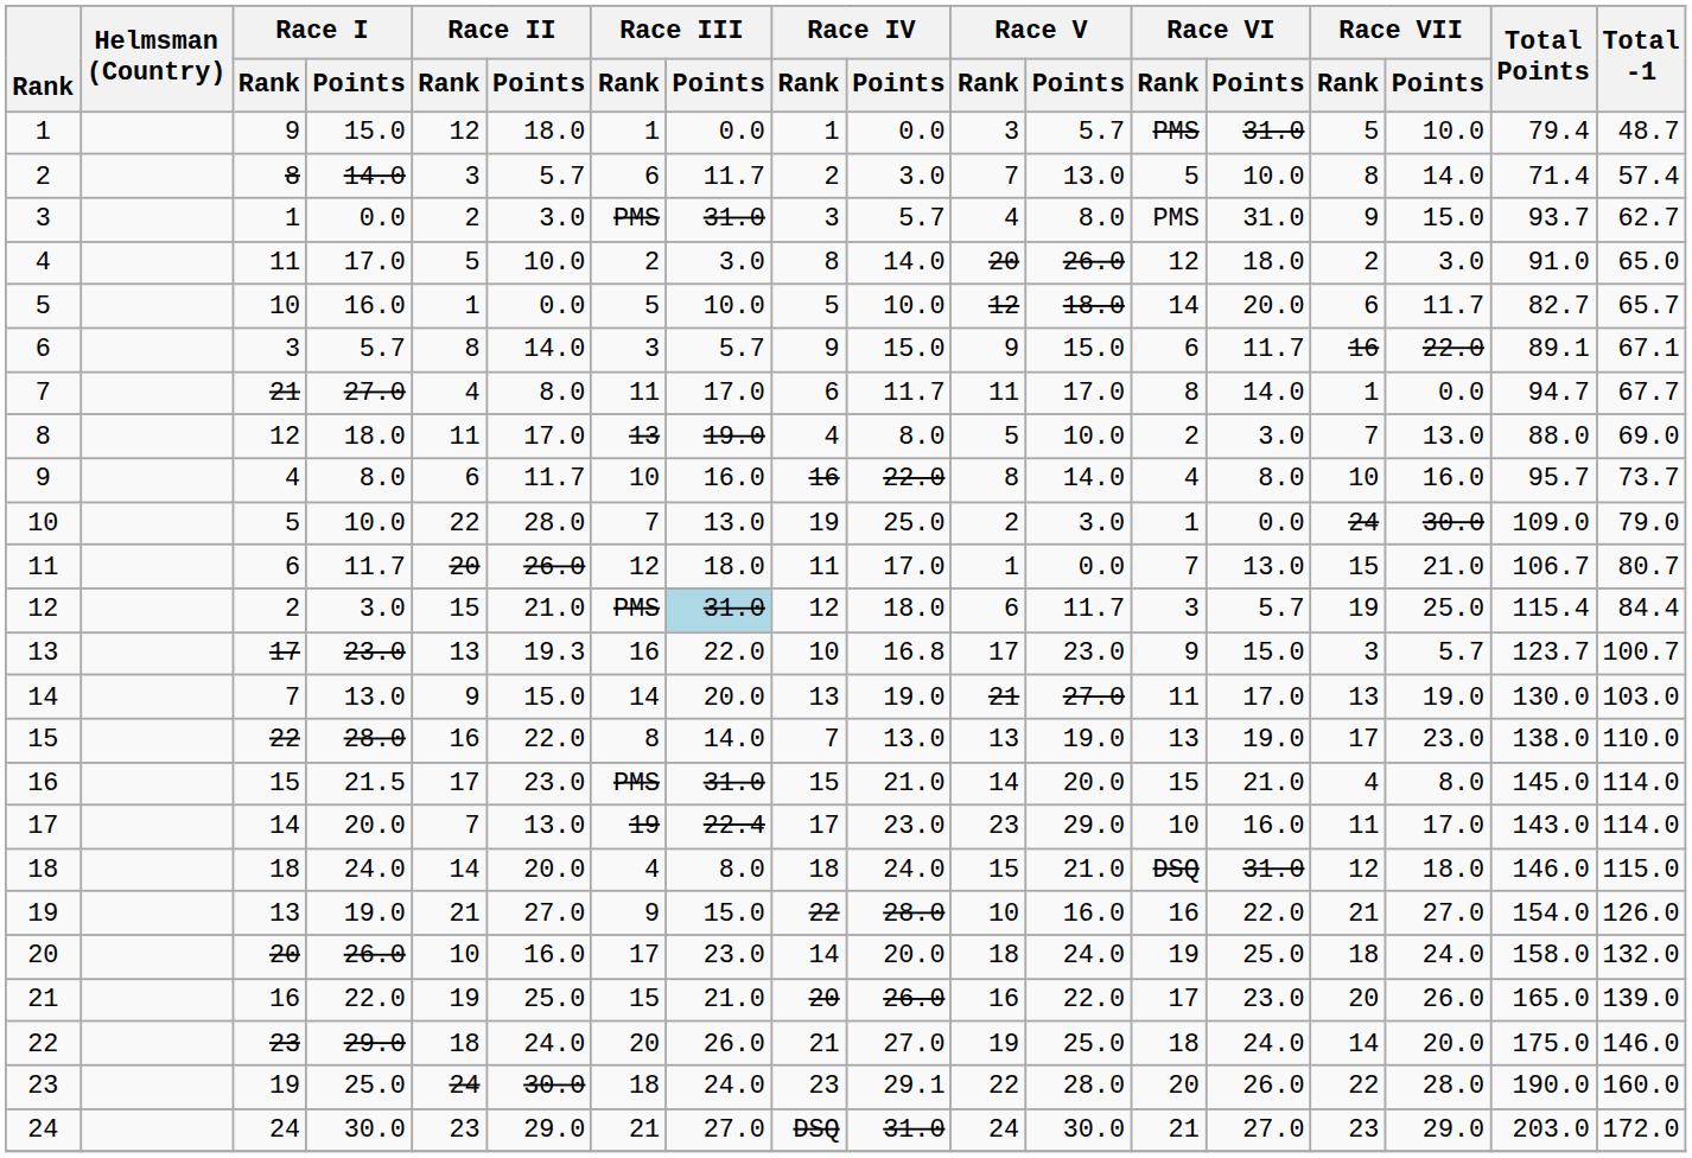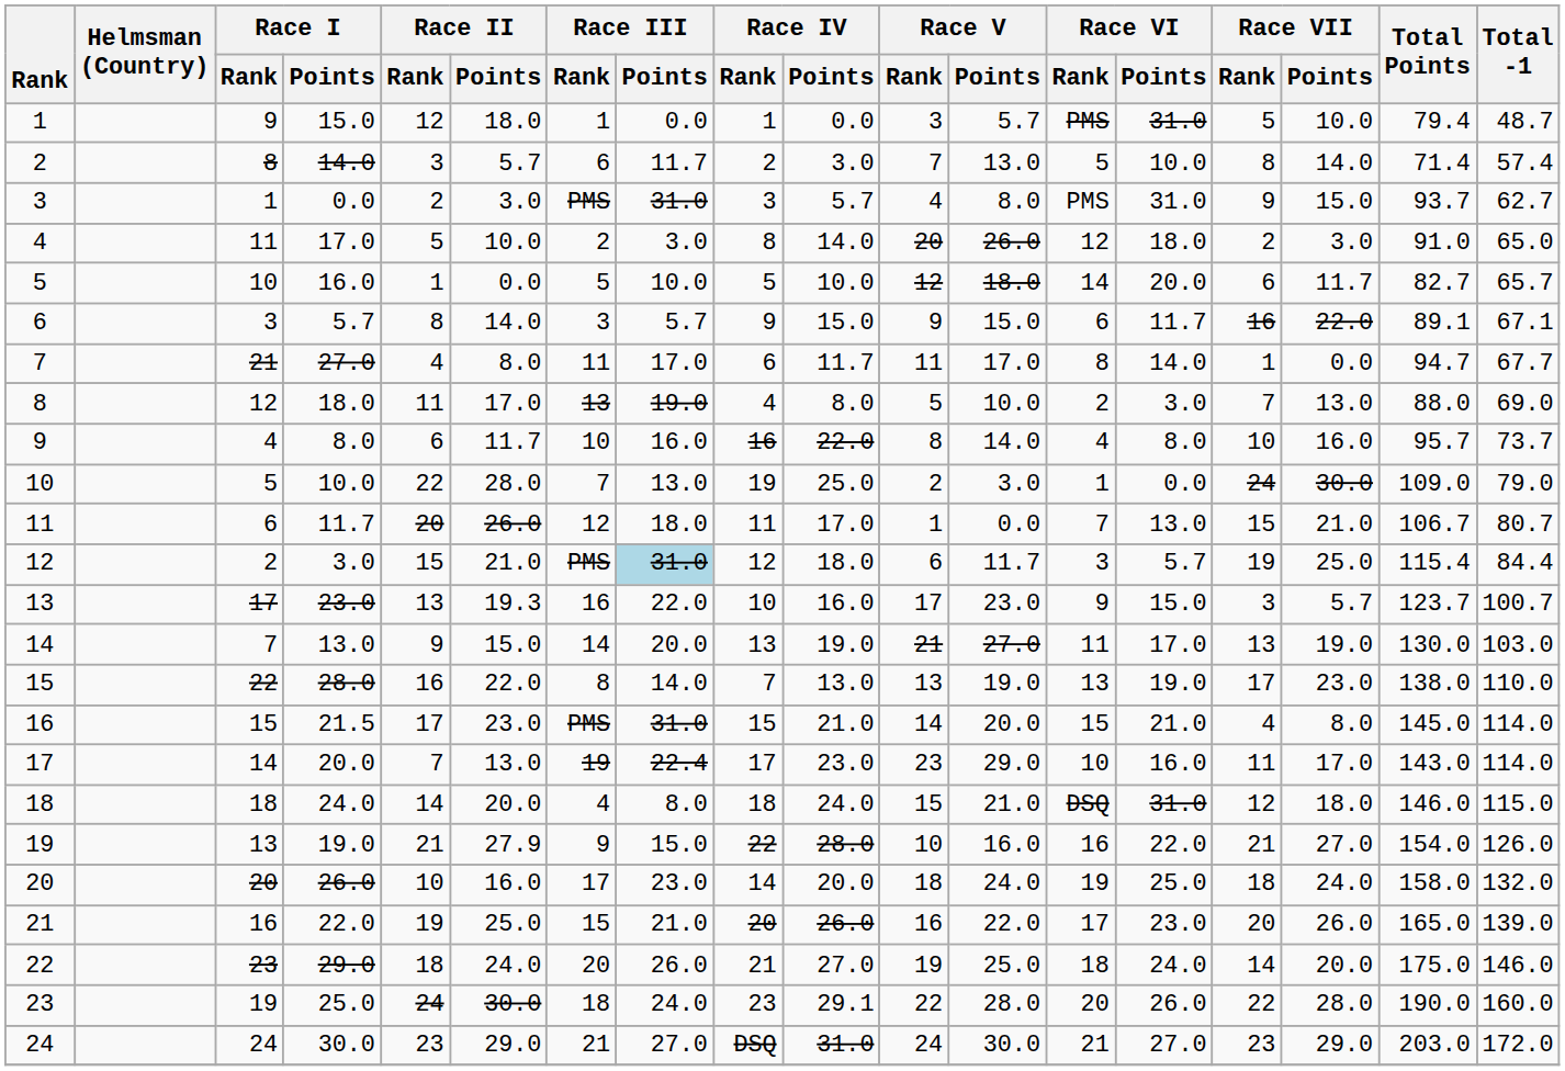row 15 | Race IV / Points: 16.8 -> 16.0
row 21 | Race II / Points: 27.0 -> 27.9
